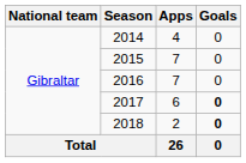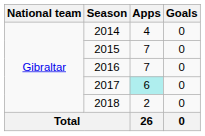2017 | Apps: no background -> paleturquoise background
2017 | Goals: bold -> normal
2018 | Goals: bold -> normal
